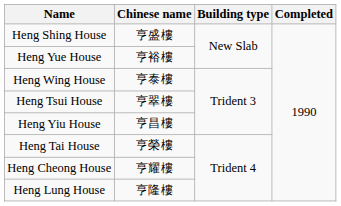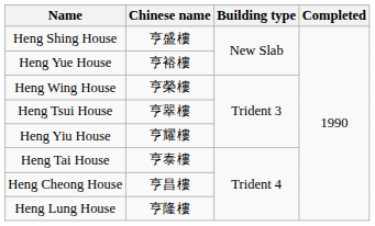Heng Wing House | Chinese name: 亨泰樓 -> 亨榮樓
Heng Yiu House | Chinese name: 亨昌樓 -> 亨耀樓
Heng Tai House | Chinese name: 亨榮樓 -> 亨泰樓
Heng Cheong House | Chinese name: 亨耀樓 -> 亨昌樓
